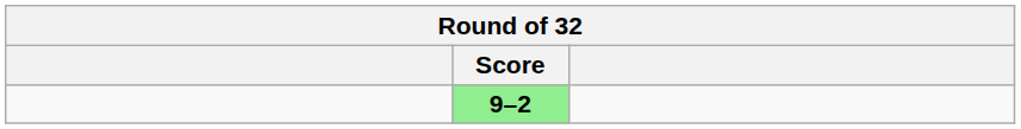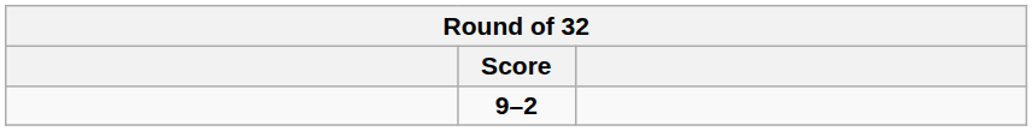row 3 | Score: lightgreen background -> no background
